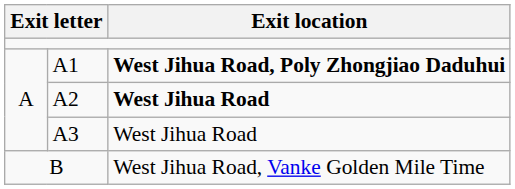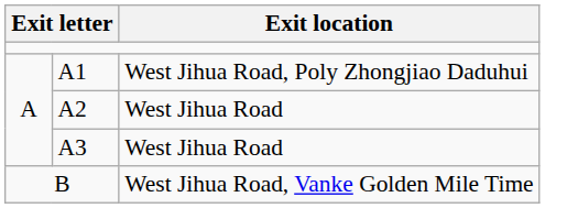A1 | Exit location: bold -> normal
A2 | Exit location: bold -> normal
